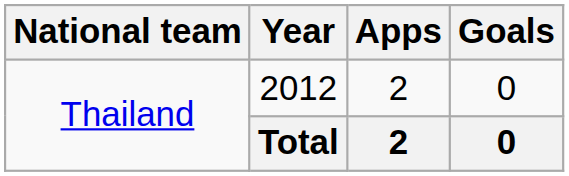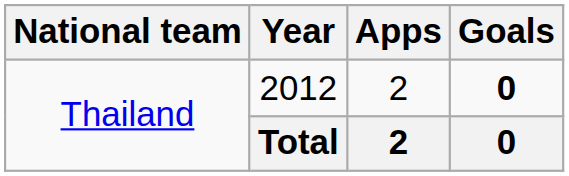Thailand / 2012 | Goals: normal -> bold
